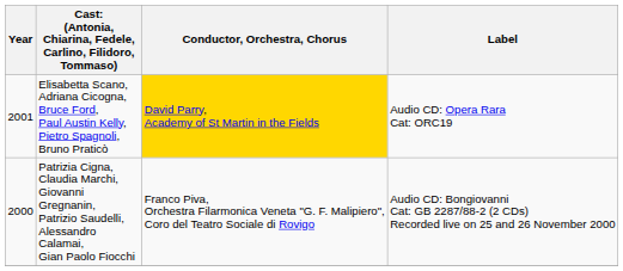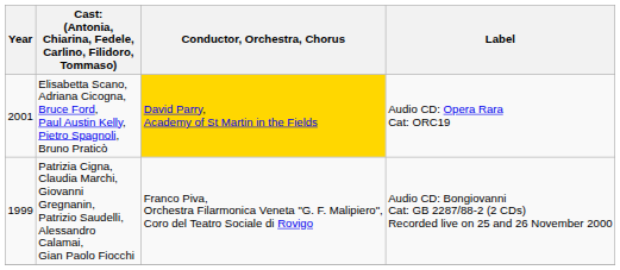row 3 | Year: 2000 -> 1999
